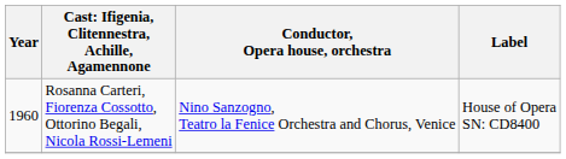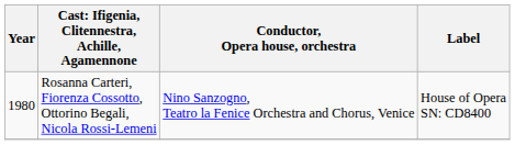row 2 | Year: 1960 -> 1980
